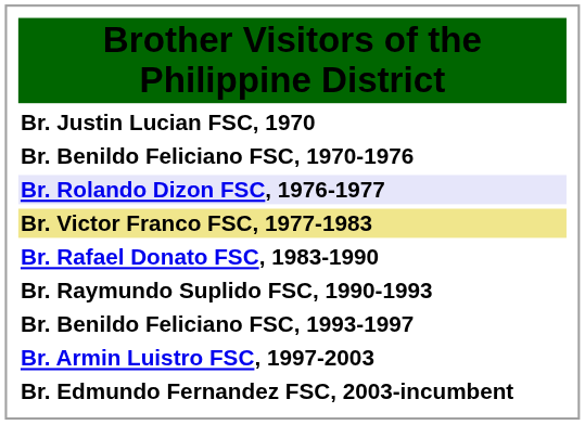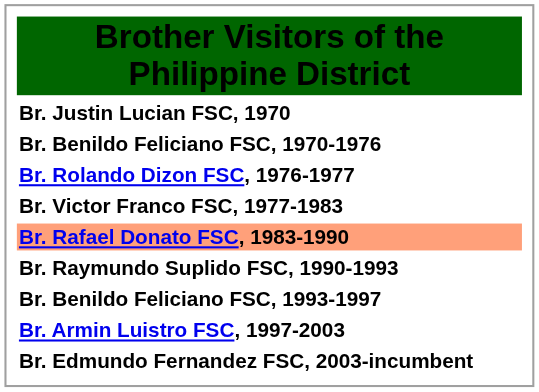row 4 | column 1: lavender background -> no background
row 5 | column 1: khaki background -> no background
row 6 | column 1: no background -> lightsalmon background
